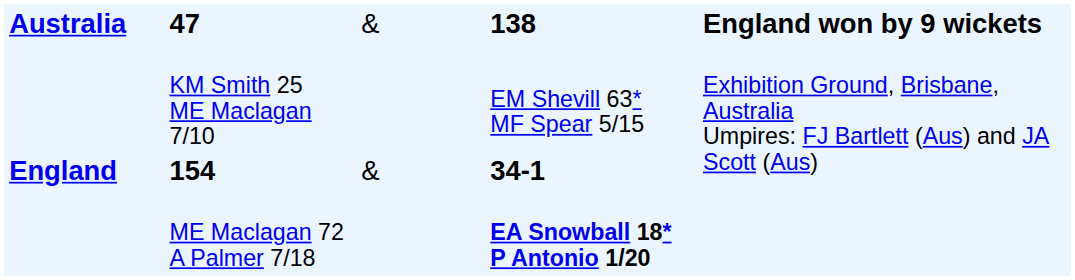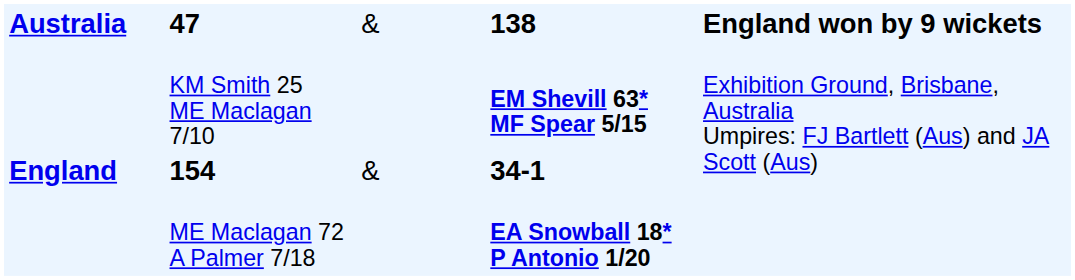KM Smith 25 ME Maclagan 7/10 | column 4: normal -> bold
